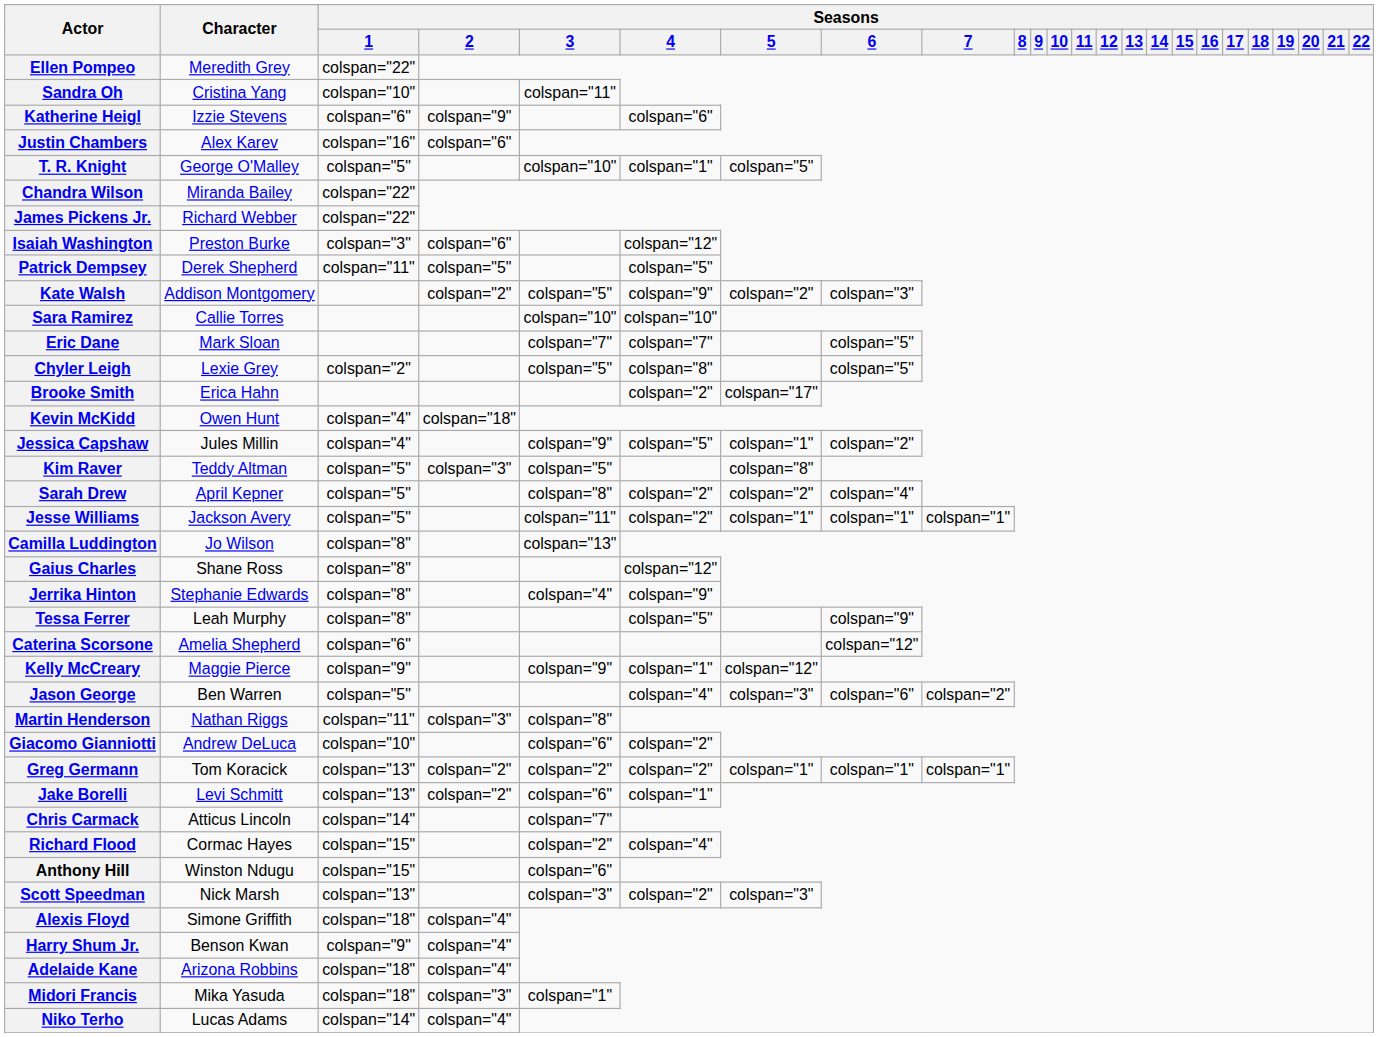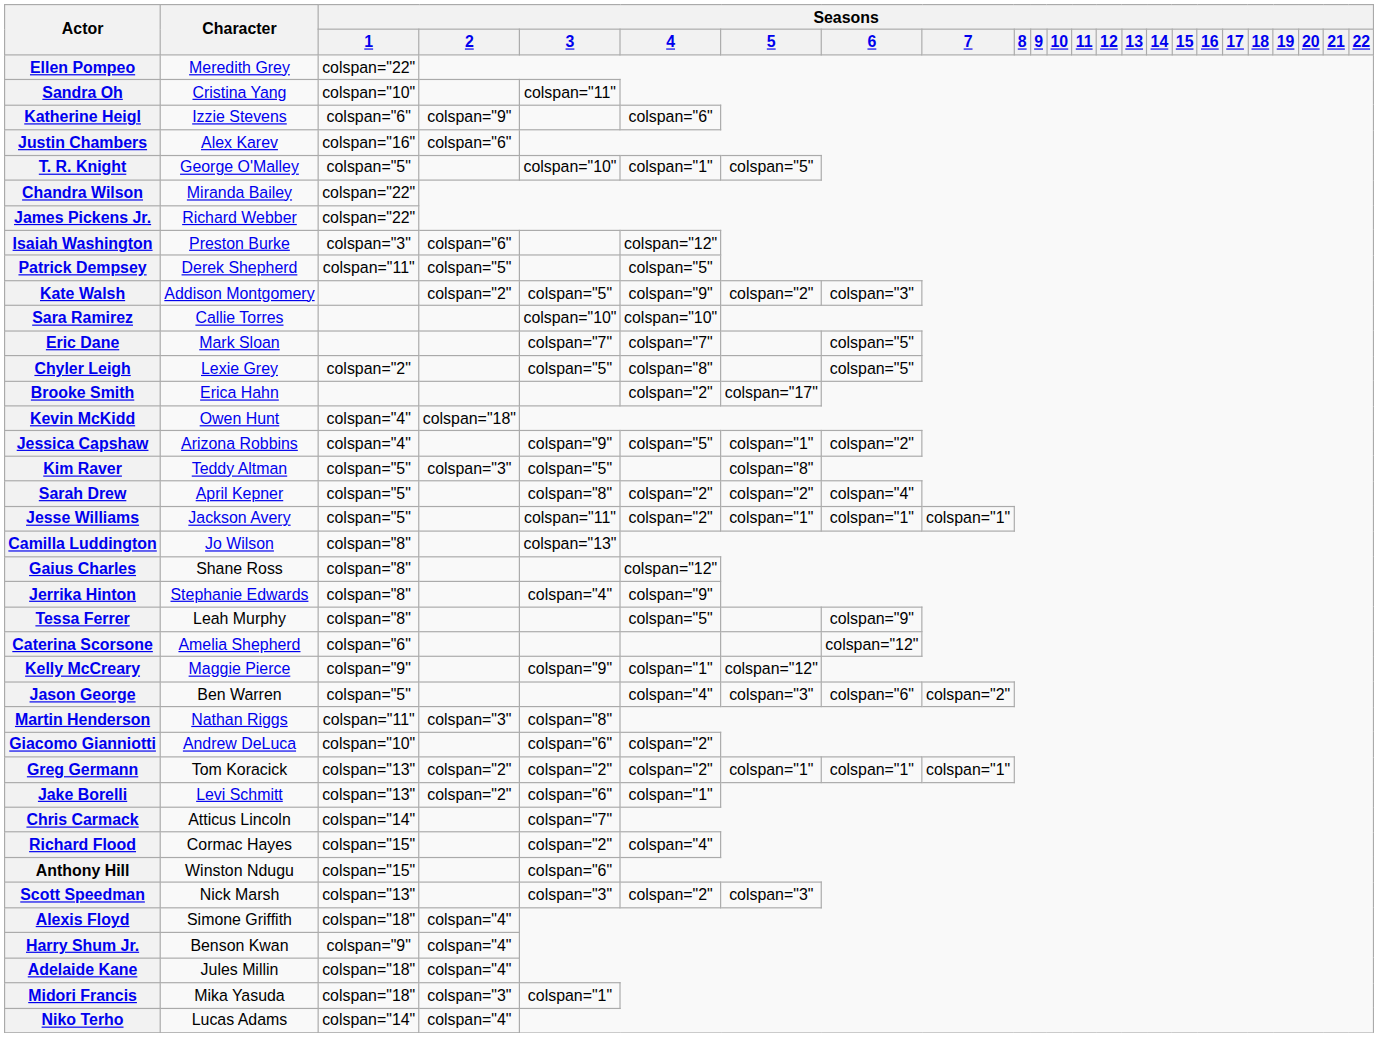Jessica Capshaw | Character: Jules Millin -> Arizona Robbins
Adelaide Kane | Character: Arizona Robbins -> Jules Millin
